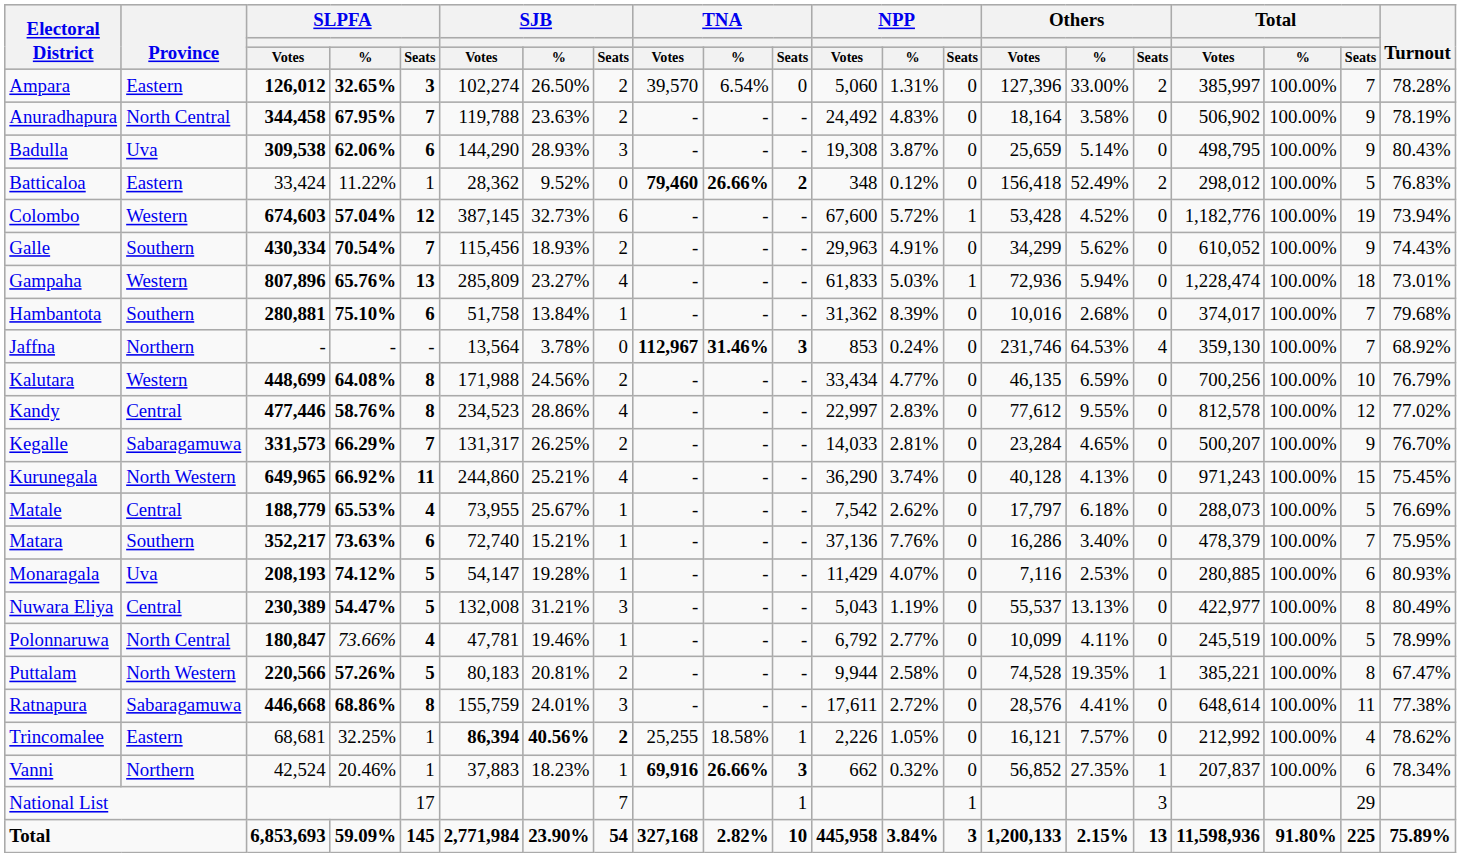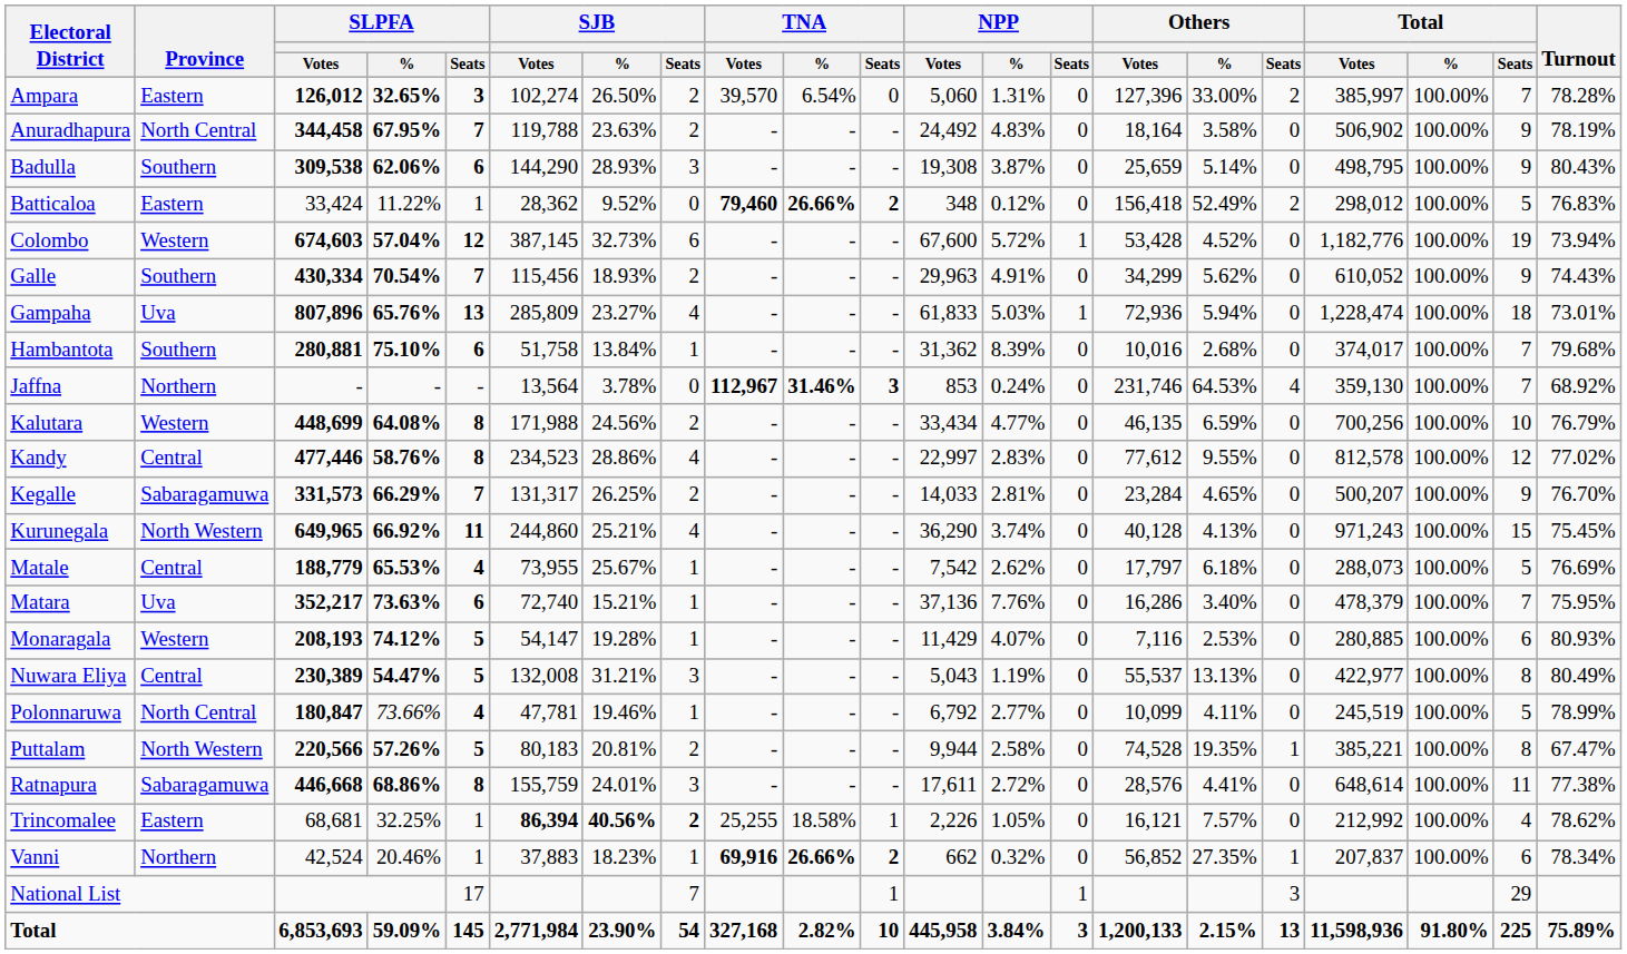Badulla | Province: Uva -> Southern
Gampaha | Province: Western -> Uva
Matara | Province: Southern -> Uva
Monaragala | Province: Uva -> Western
Vanni | TNA / Seats: 3 -> 2
